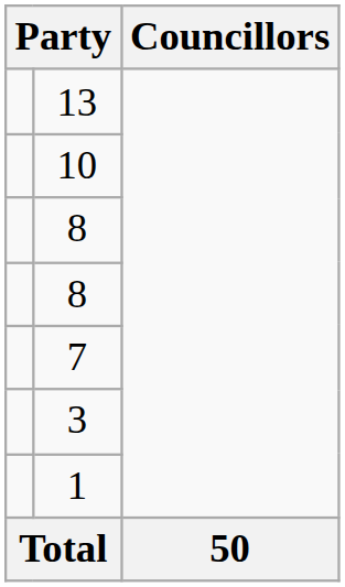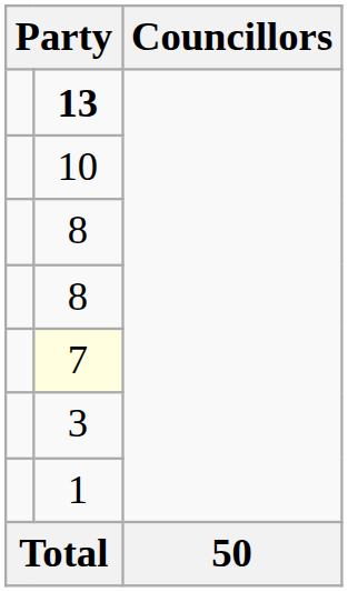13 | column 2: normal -> bold
7 | column 2: no background -> lightyellow background
